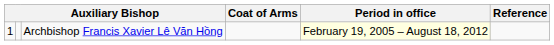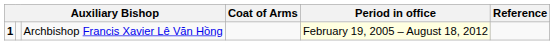Archbishop Francis Xavier Lê Văn Hồng | column 1: normal -> bold
